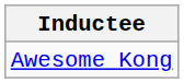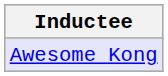row 2 | column 1: no background -> lavender background
